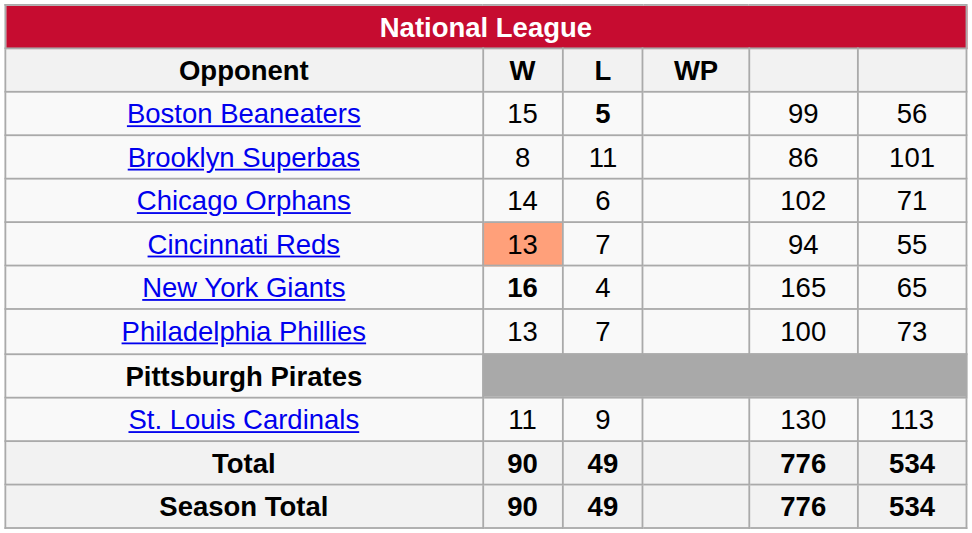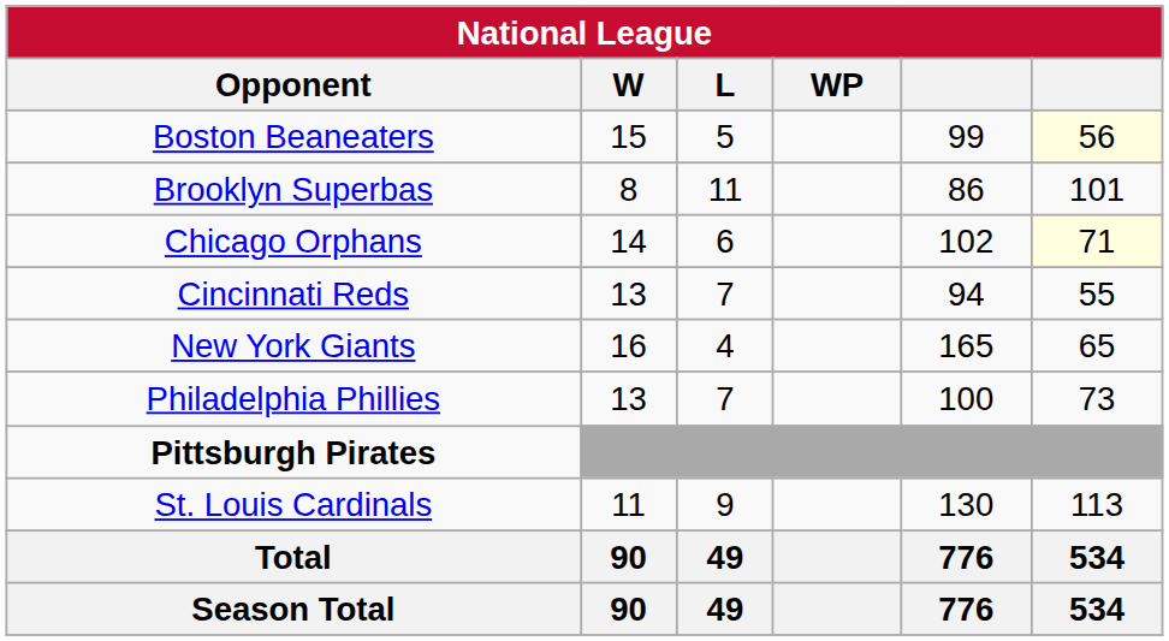Boston Beaneaters | L: bold -> normal
Boston Beaneaters | column 6: no background -> lightyellow background
Chicago Orphans | column 6: no background -> lightyellow background
Cincinnati Reds | W: lightsalmon background -> no background
New York Giants | W: bold -> normal
